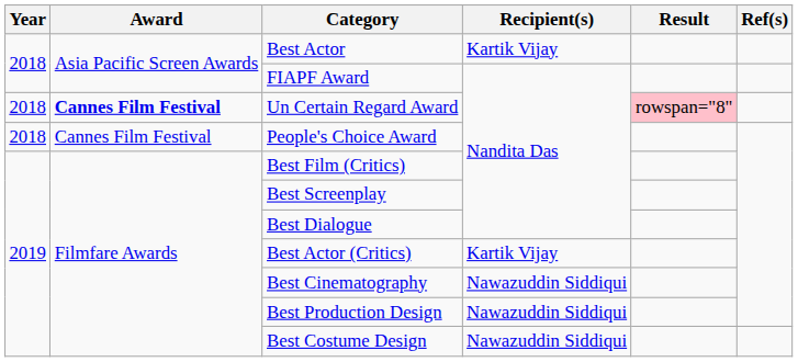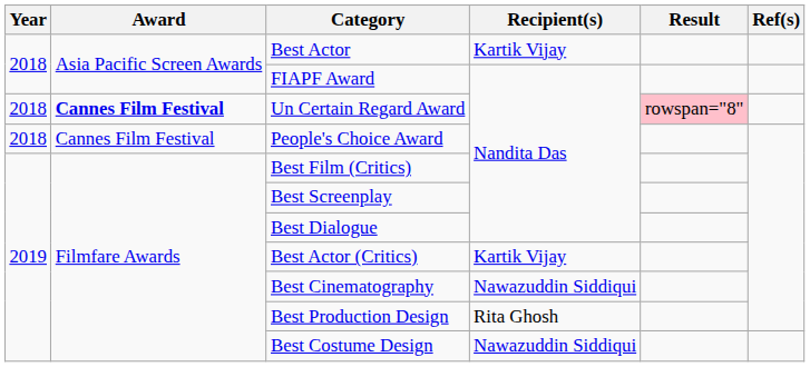Best Production Design | Recipient(s): Nawazuddin Siddiqui -> Rita Ghosh
